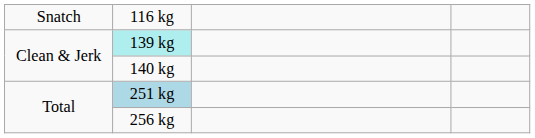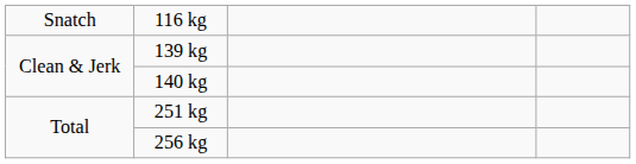139 kg | column 2: paleturquoise background -> no background
251 kg | column 2: lightblue background -> no background
